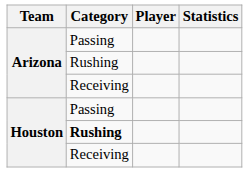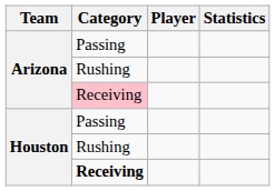Arizona / Receiving | Category: no background -> pink background
Houston / Rushing | Category: bold -> normal
Houston / Receiving | Category: normal -> bold
